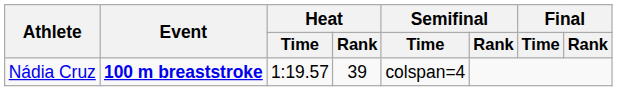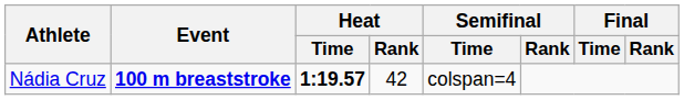Nádia Cruz | Heat / Time: normal -> bold
Nádia Cruz | Heat / Rank: 39 -> 42
